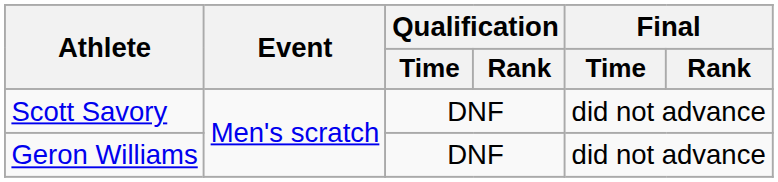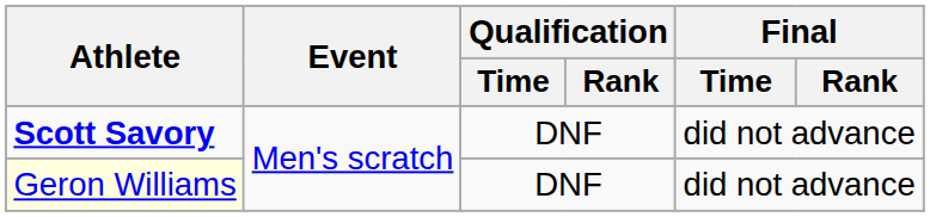Scott Savory | Athlete: normal -> bold
Geron Williams | Athlete: no background -> lightyellow background
